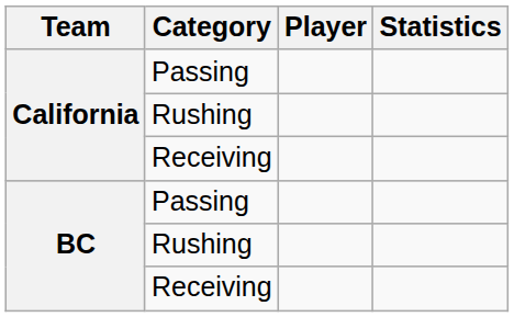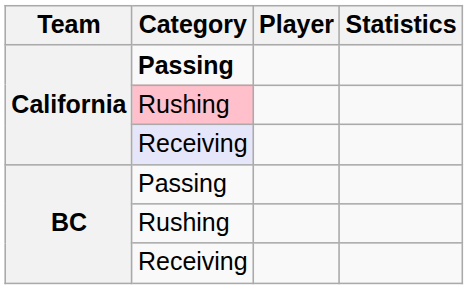California / Passing | Category: normal -> bold
California / Rushing | Category: no background -> pink background
California / Receiving | Category: no background -> lavender background
